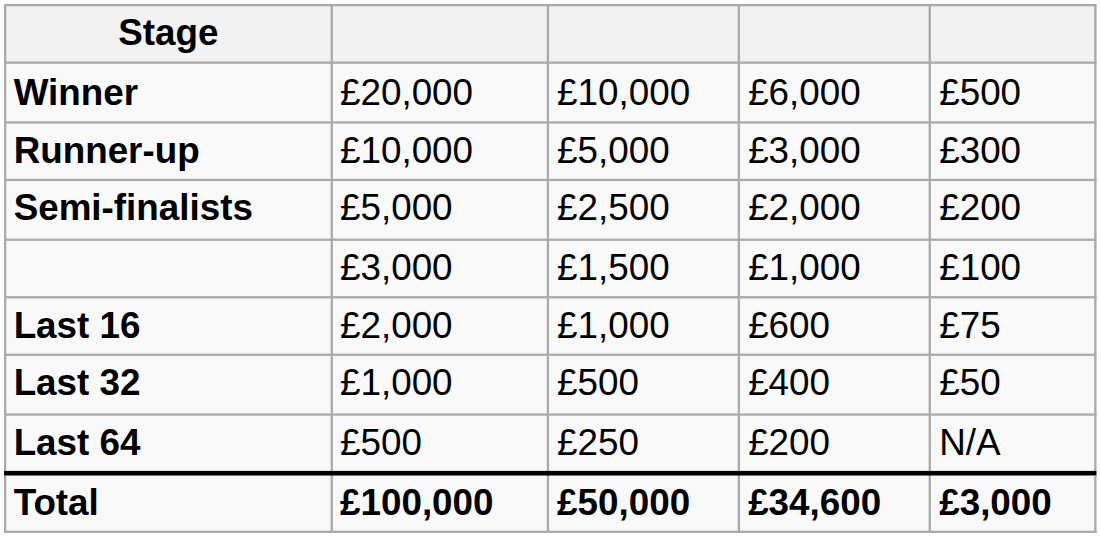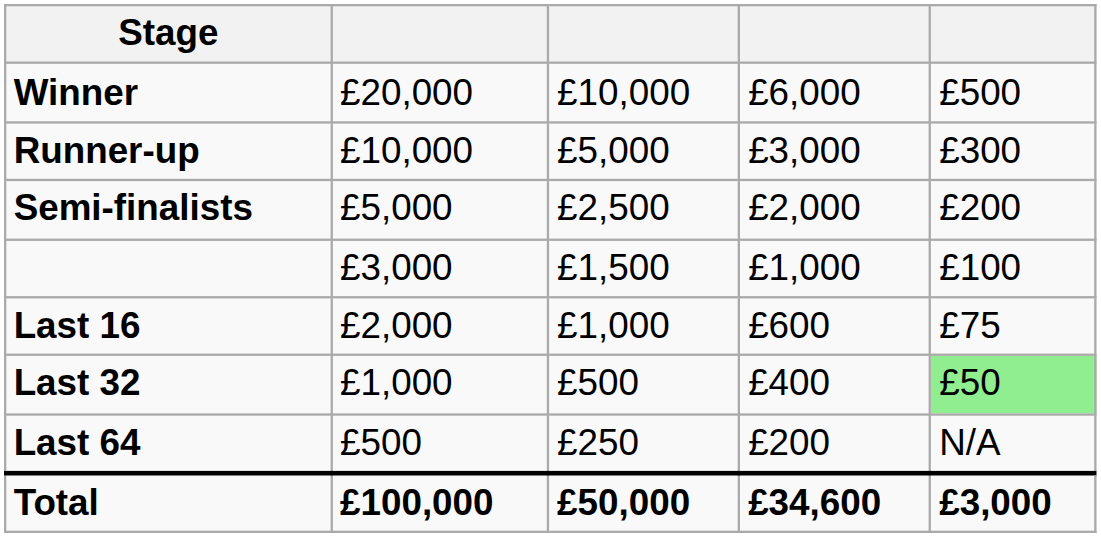Last 32 | column 5: no background -> lightgreen background
